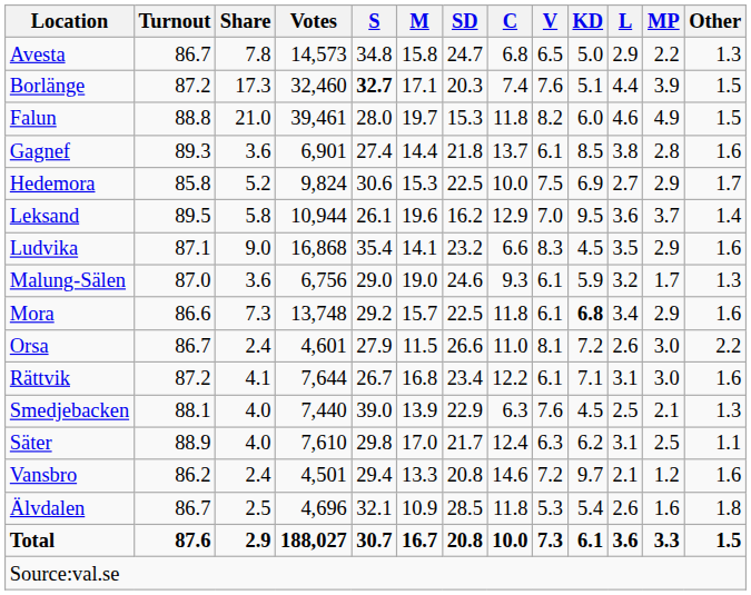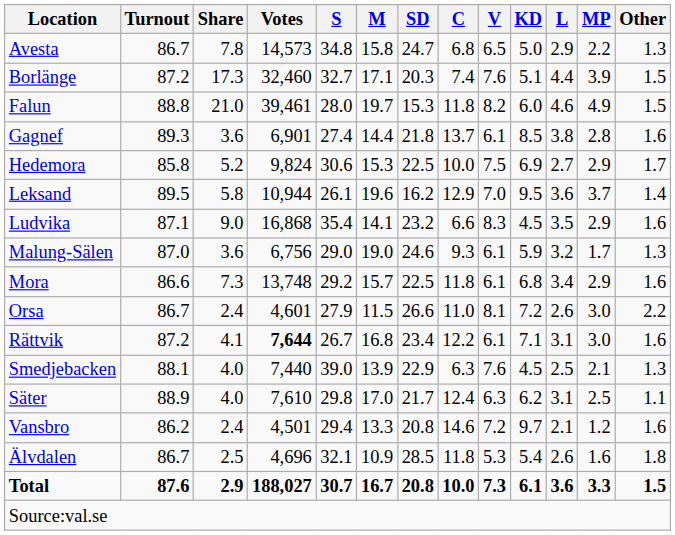Borlänge | S: bold -> normal
Mora | KD: bold -> normal
Rättvik | Votes: normal -> bold
